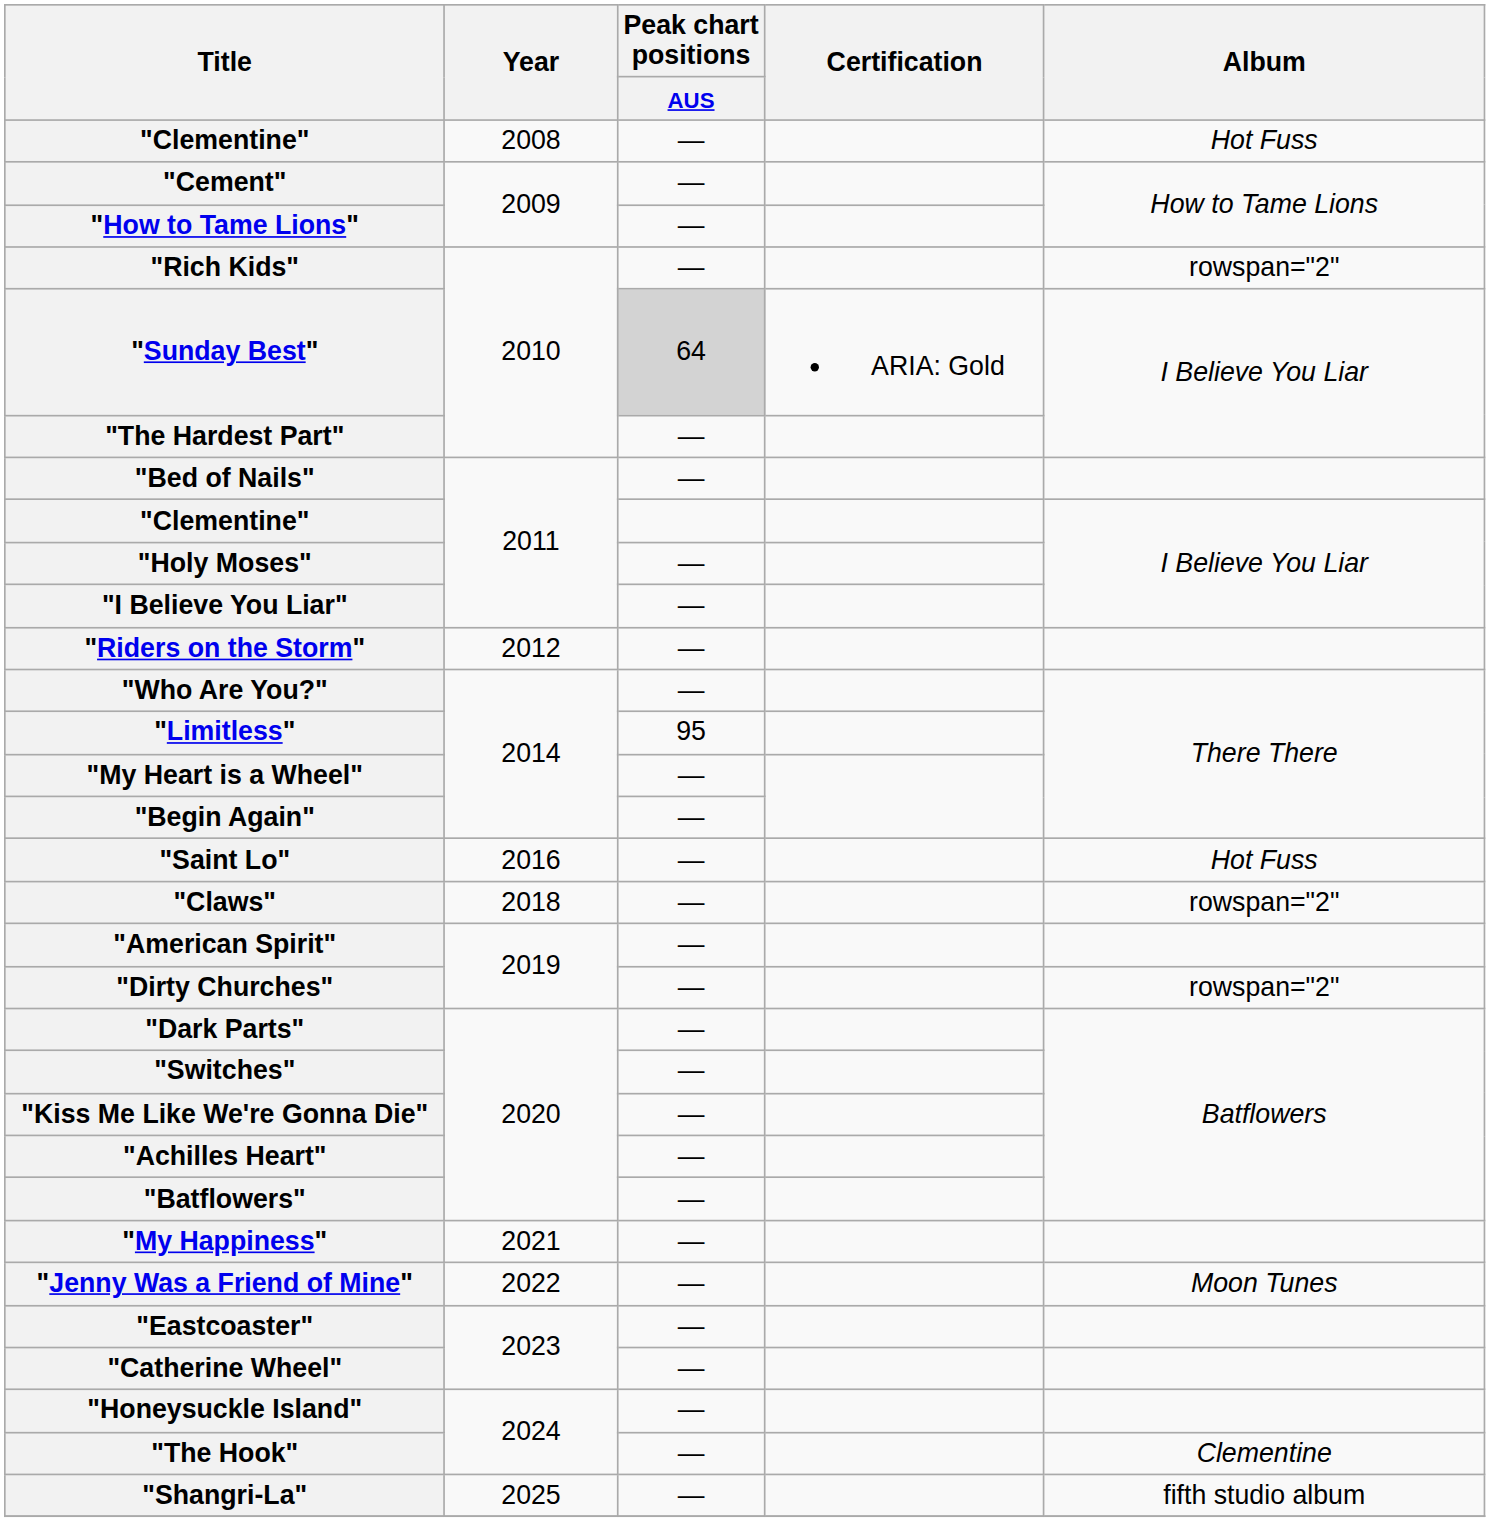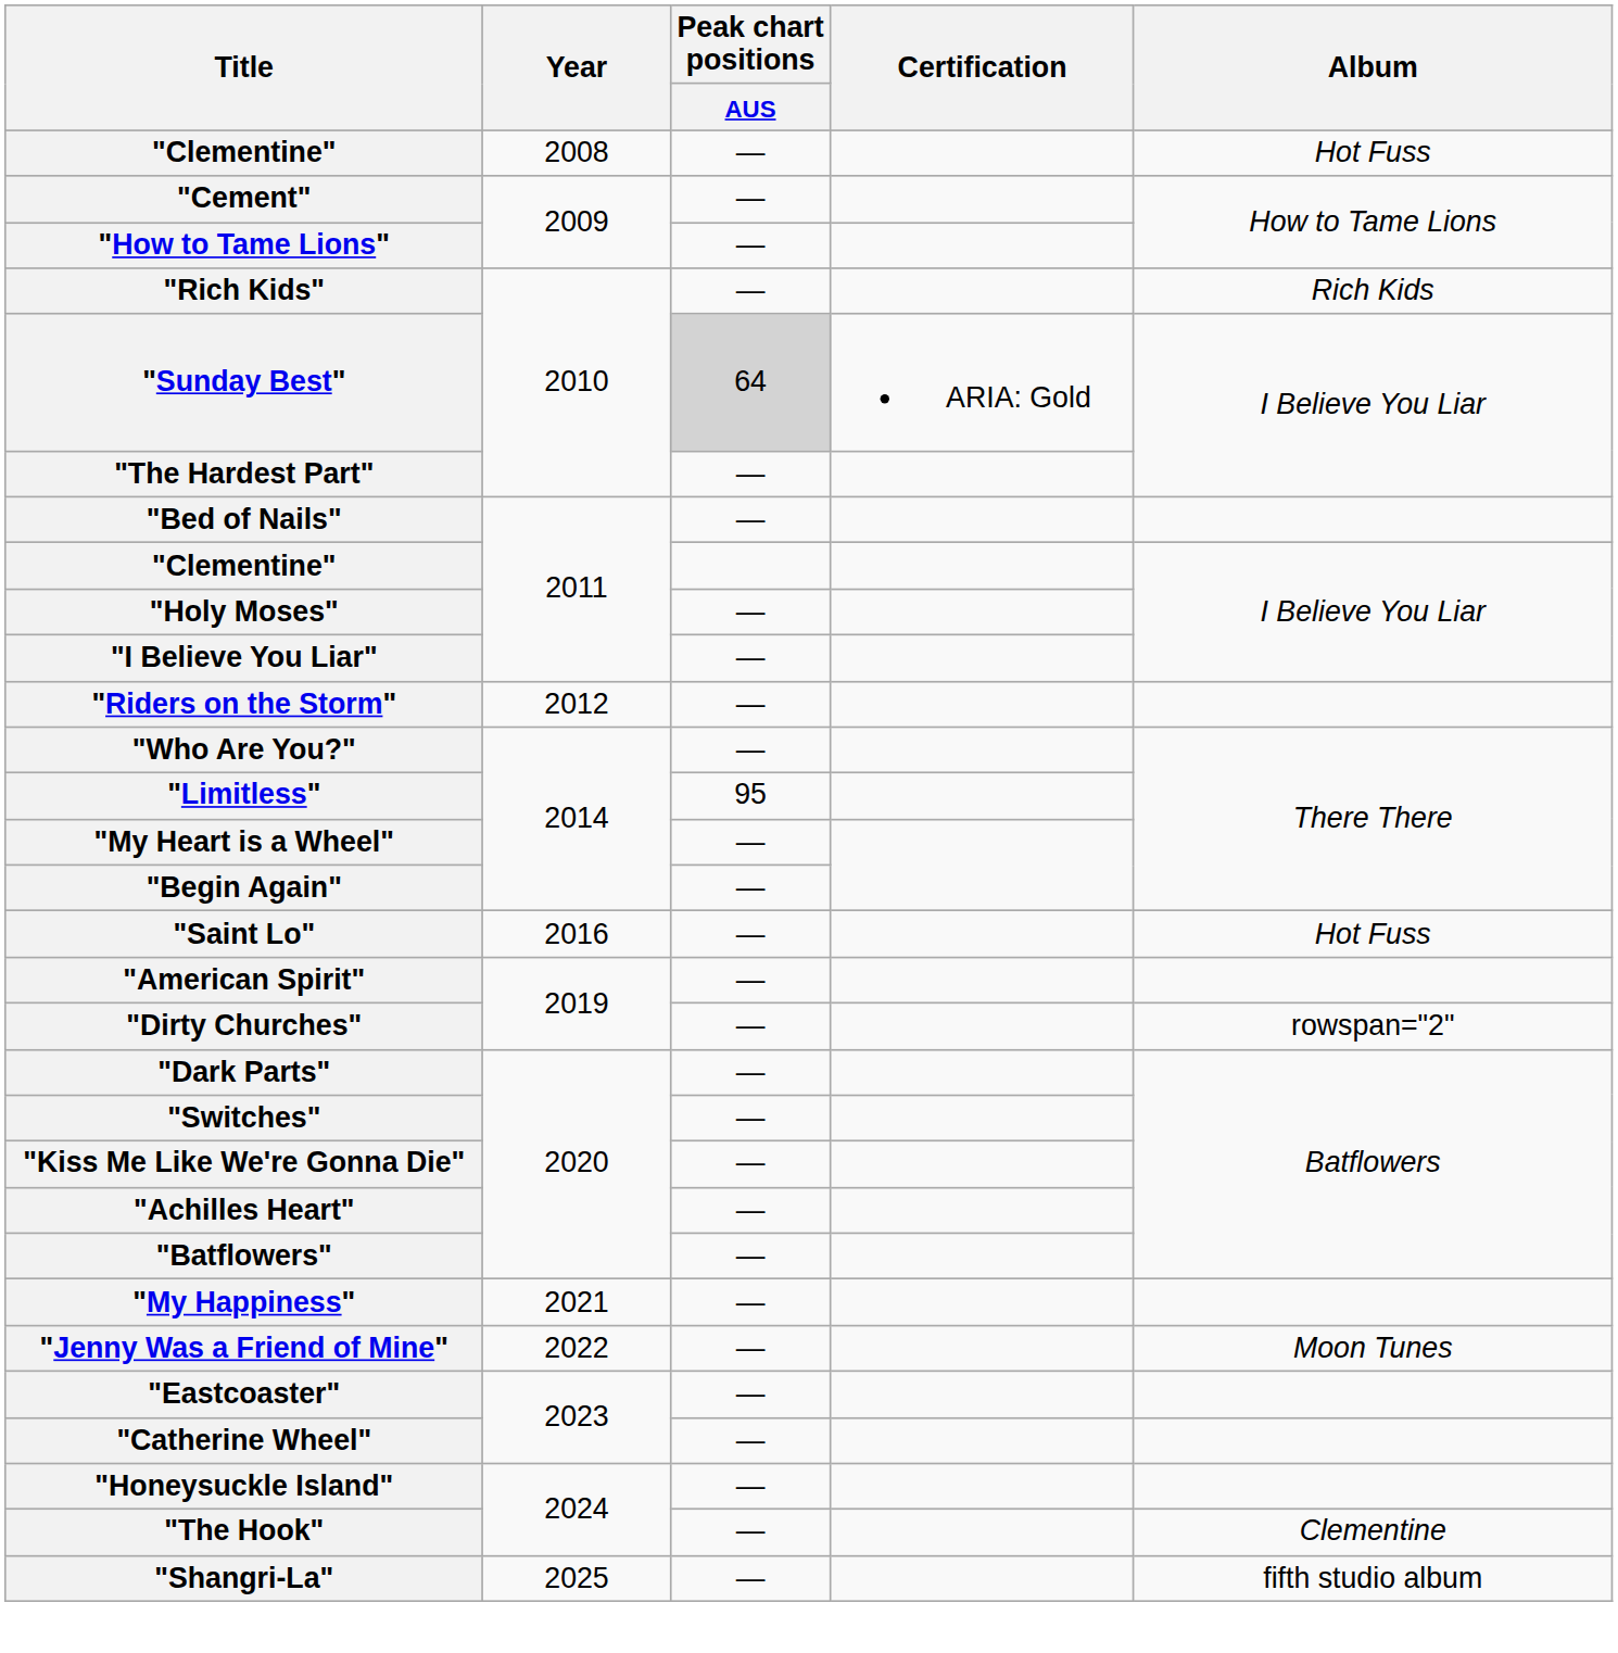"Rich Kids" | Album: rowspan="2" -> Rich Kids
- row: "Claws" | 2018 | — | rowspan="2"
